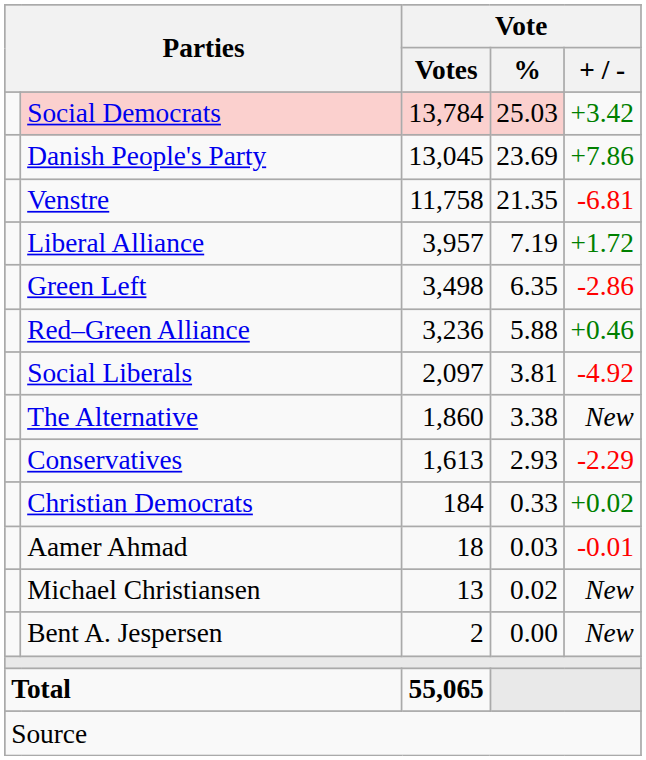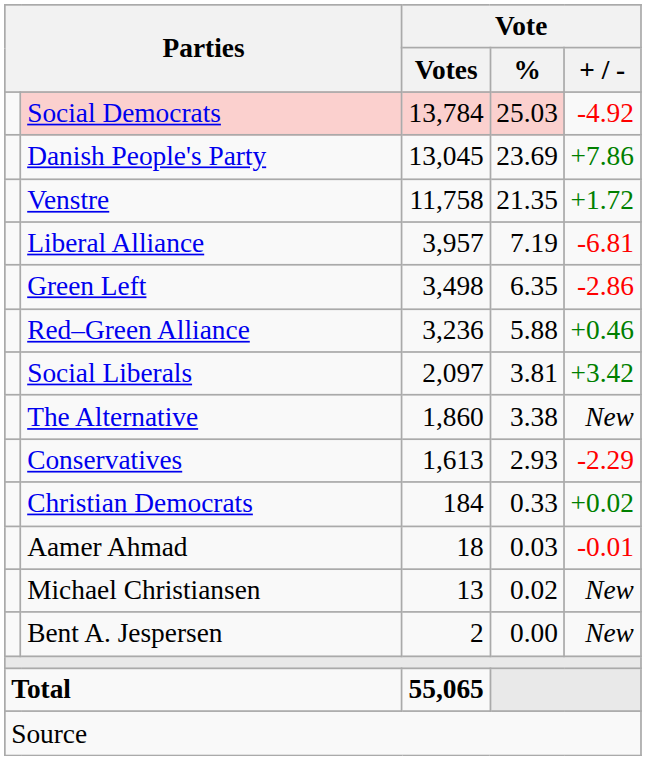Social Democrats | Vote / + / -: +3.42 -> -4.92
Venstre | Vote / + / -: -6.81 -> +1.72
Liberal Alliance | Vote / + / -: +1.72 -> -6.81
Social Liberals | Vote / + / -: -4.92 -> +3.42
